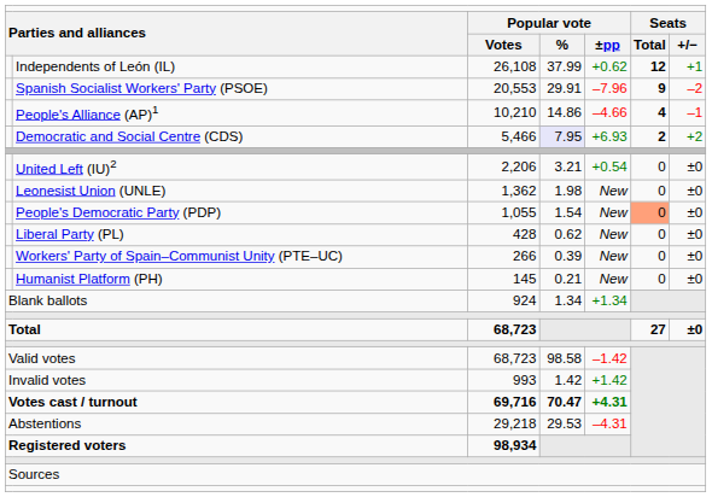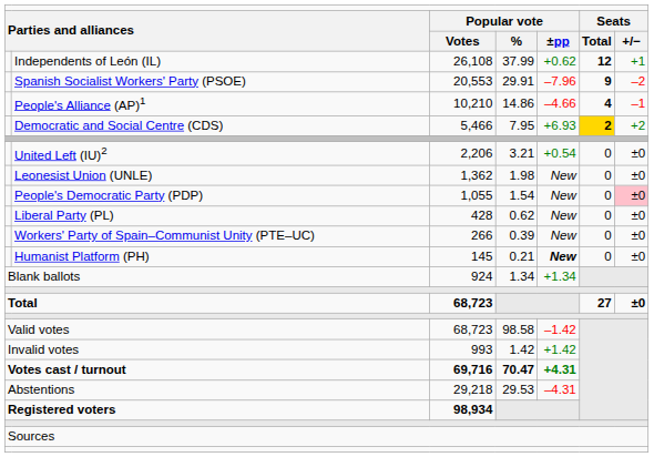Democratic and Social Centre (CDS) | column 4: lavender background -> no background
Democratic and Social Centre (CDS) | column 6: no background -> gold background
People's Democratic Party (PDP) | column 6: lightsalmon background -> no background
People's Democratic Party (PDP) | column 7: no background -> pink background
Humanist Platform (PH) | column 5: normal -> bold
